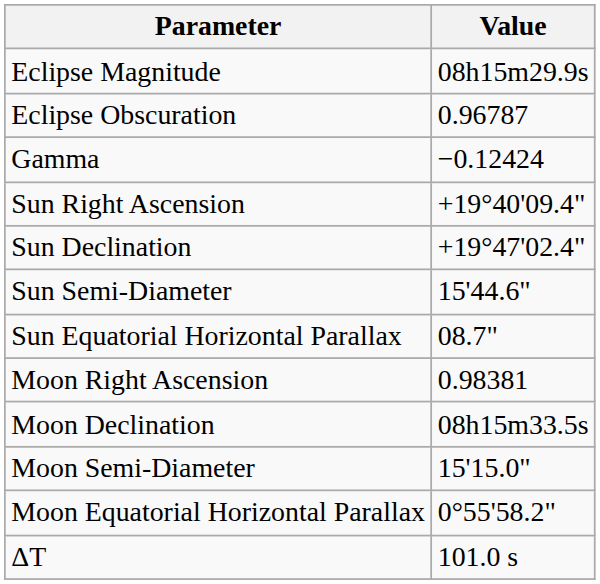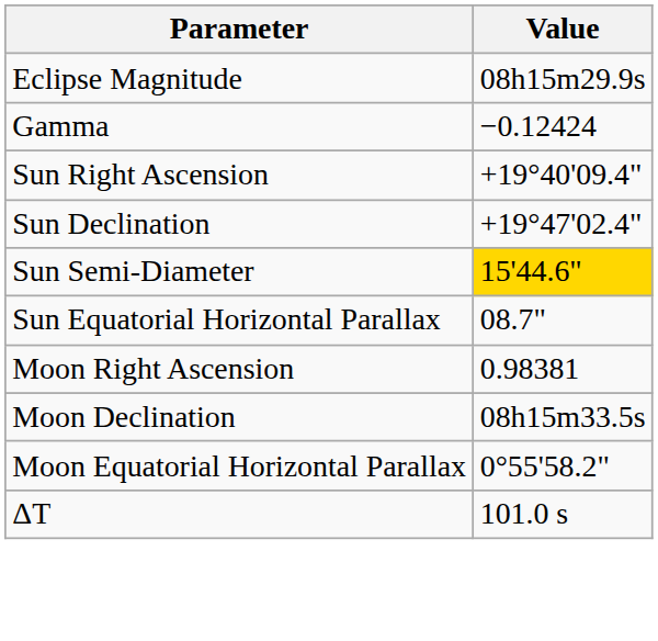- row: Eclipse Obscuration | 0.96787
Sun Semi-Diameter | Value: no background -> gold background
- row: Moon Semi-Diameter | 15'15.0"
